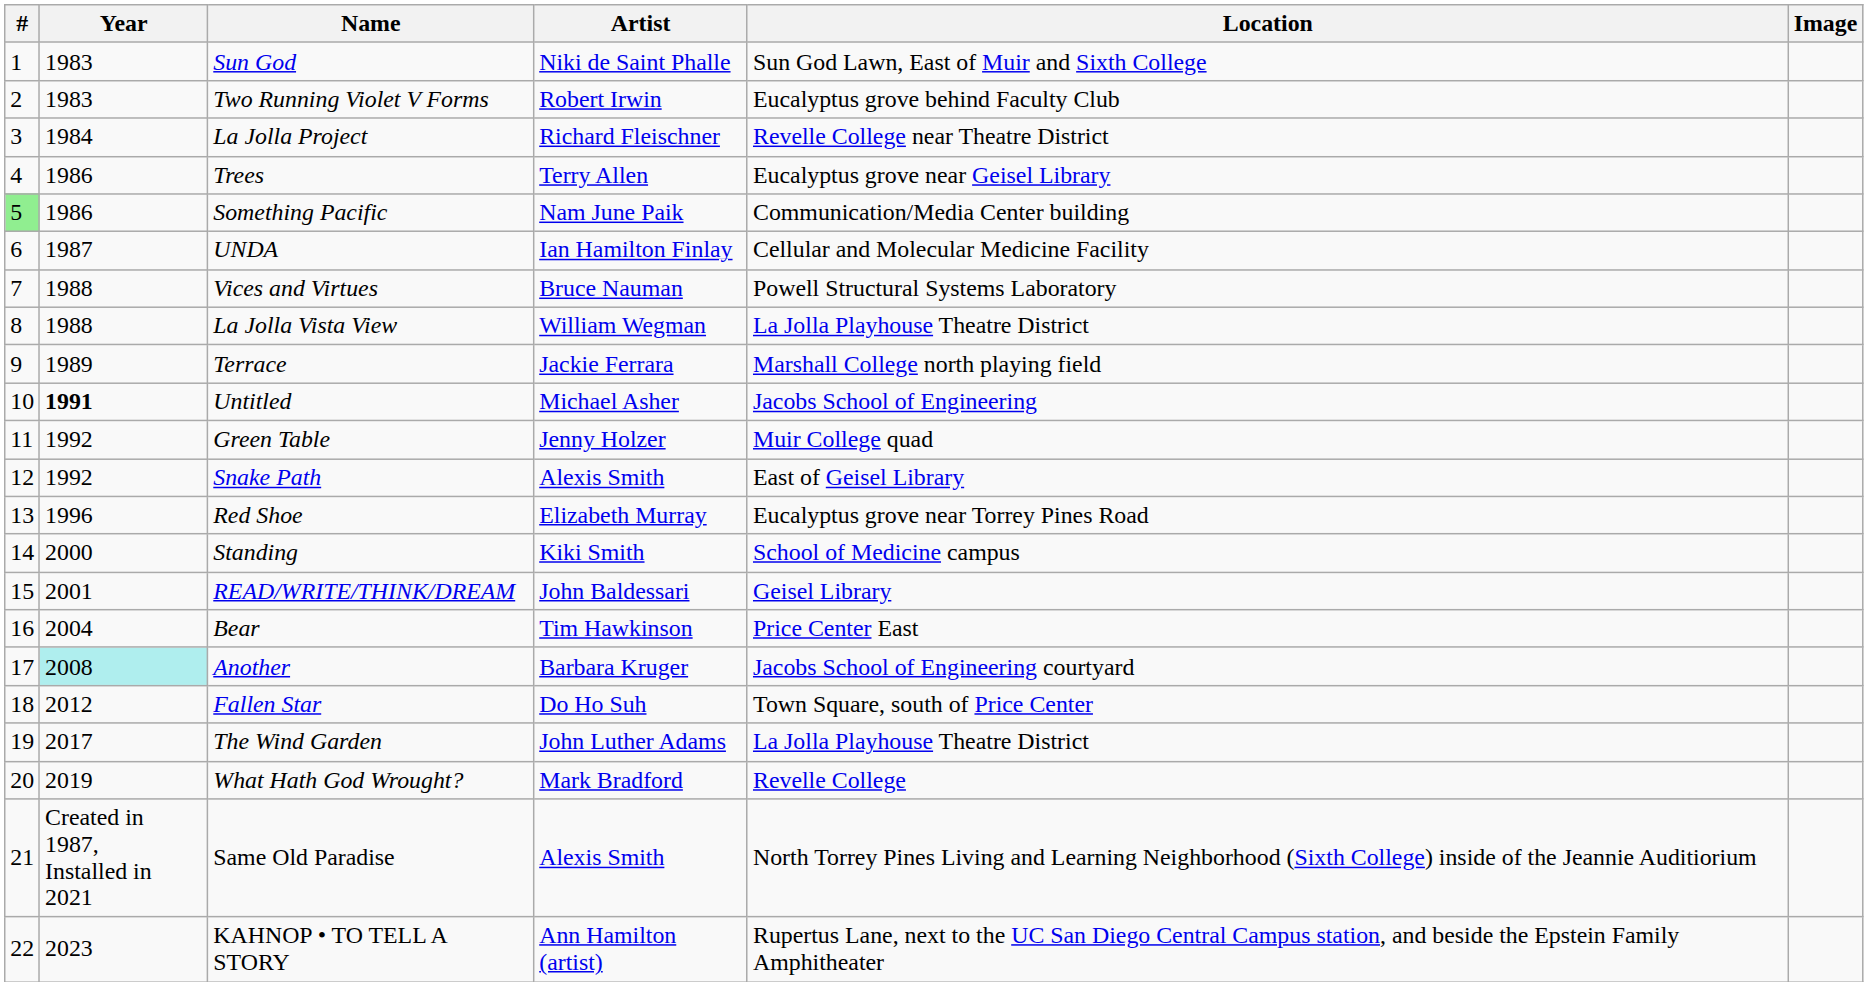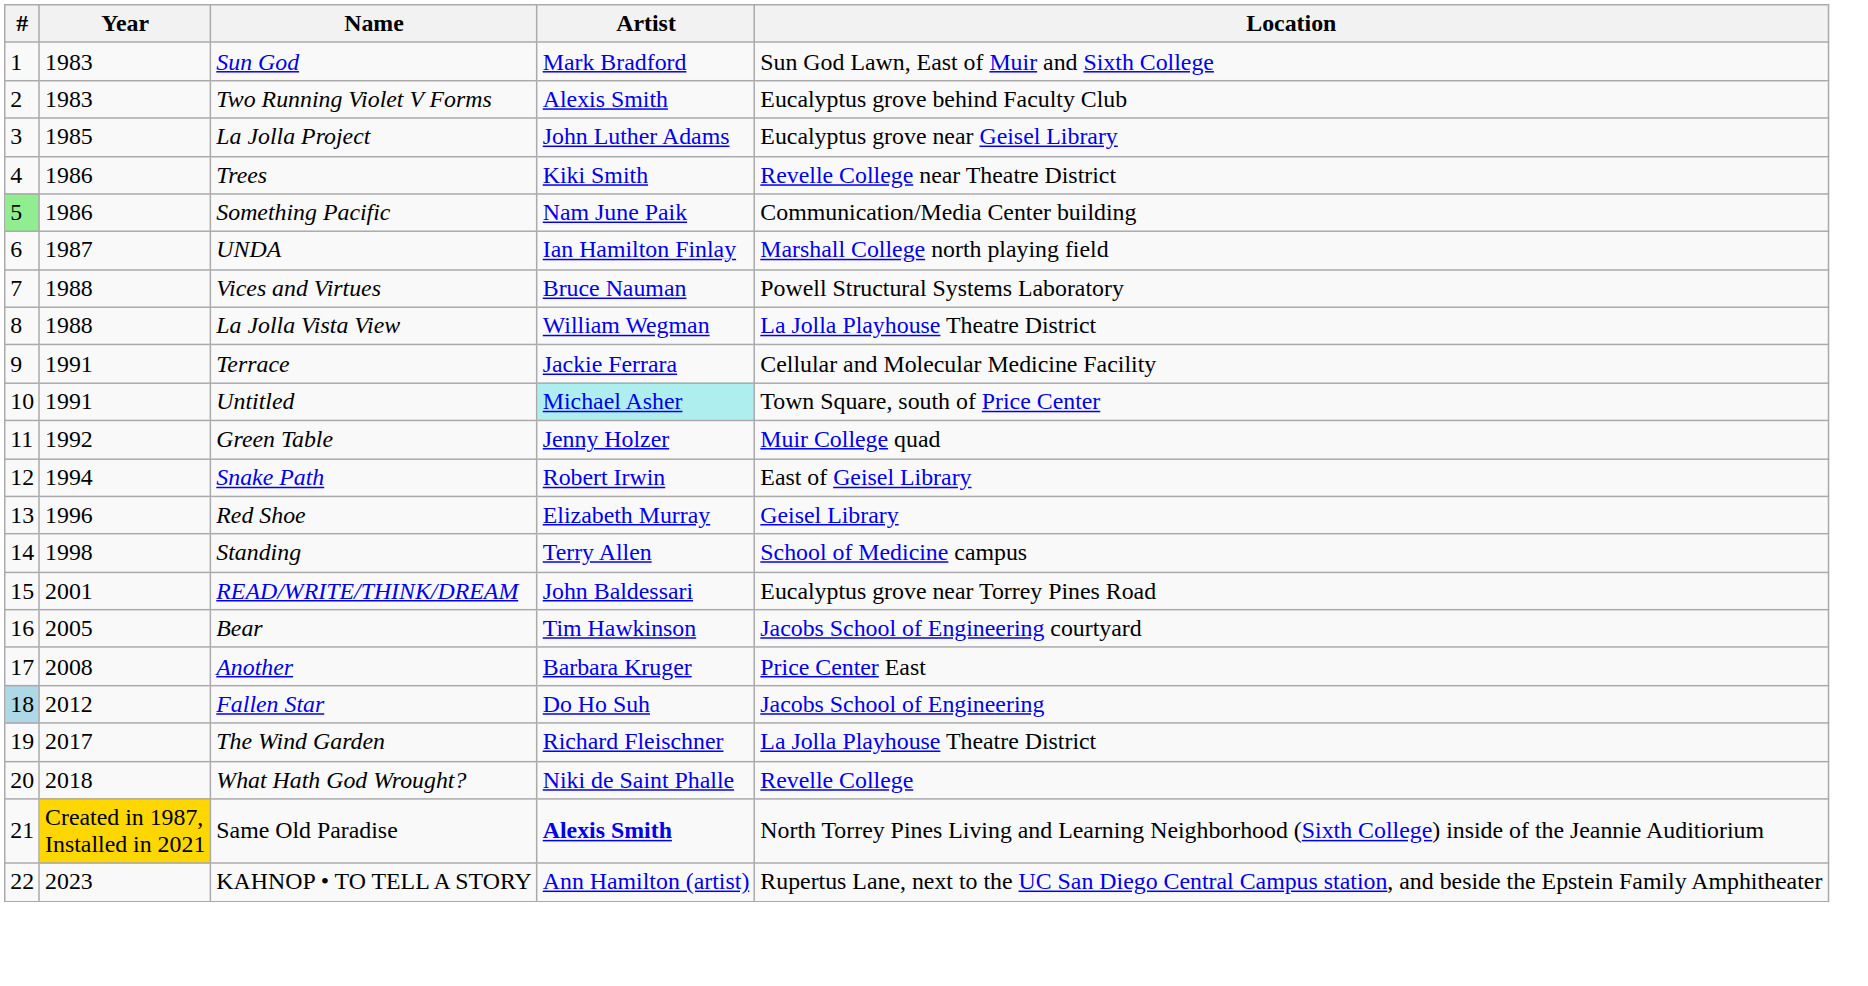- column: Image
Sun God | Artist: Niki de Saint Phalle -> Mark Bradford
Two Running Violet V Forms | Artist: Robert Irwin -> Alexis Smith
La Jolla Project | Year: 1984 -> 1985
La Jolla Project | Artist: Richard Fleischner -> John Luther Adams
La Jolla Project | Location: Revelle College near Theatre District -> Eucalyptus grove near Geisel Library
Trees | Artist: Terry Allen -> Kiki Smith
Trees | Location: Eucalyptus grove near Geisel Library -> Revelle College near Theatre District
UNDA | Location: Cellular and Molecular Medicine Facility -> Marshall College north playing field
Terrace | Year: 1989 -> 1991
Terrace | Location: Marshall College north playing field -> Cellular and Molecular Medicine Facility
Untitled | Year: bold -> normal
Untitled | Artist: no background -> paleturquoise background
Untitled | Location: Jacobs School of Engineering -> Town Square, south of Price Center
Snake Path | Year: 1992 -> 1994
Snake Path | Artist: Alexis Smith -> Robert Irwin
Red Shoe | Location: Eucalyptus grove near Torrey Pines Road -> Geisel Library
Standing | Year: 2000 -> 1998
Standing | Artist: Kiki Smith -> Terry Allen
READ/WRITE/THINK/DREAM | Location: Geisel Library -> Eucalyptus grove near Torrey Pines Road
Bear | Year: 2004 -> 2005
Bear | Location: Price Center East -> Jacobs School of Engineering courtyard
Another | Year: paleturquoise background -> no background
Another | Location: Jacobs School of Engineering courtyard -> Price Center East
Fallen Star | #: no background -> lightblue background
Fallen Star | Location: Town Square, south of Price Center -> Jacobs School of Engineering
The Wind Garden | Artist: John Luther Adams -> Richard Fleischner
What Hath God Wrought? | Year: 2019 -> 2018
What Hath God Wrought? | Artist: Mark Bradford -> Niki de Saint Phalle
Same Old Paradise | Year: no background -> gold background
Same Old Paradise | Artist: normal -> bold
